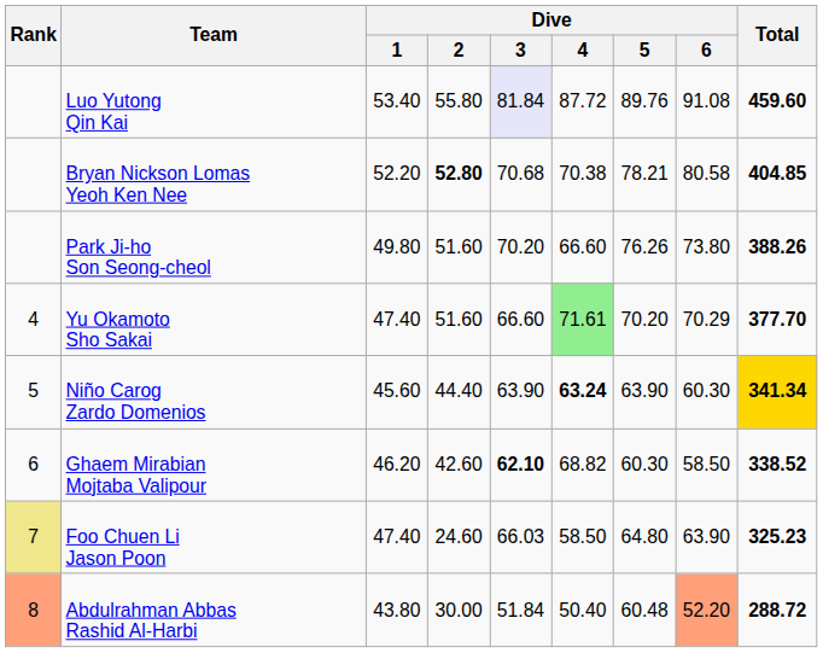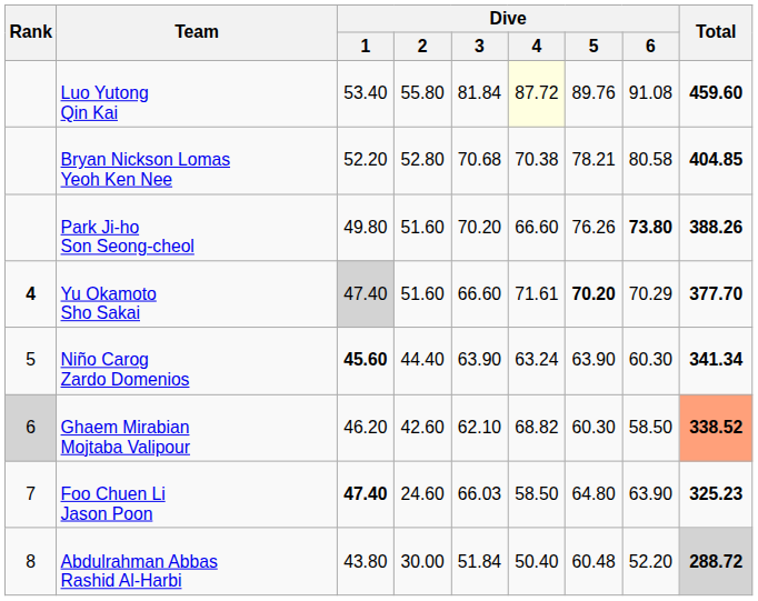Luo Yutong Qin Kai | Dive / 3: lavender background -> no background
Luo Yutong Qin Kai | Dive / 4: no background -> lightyellow background
Bryan Nickson Lomas Yeoh Ken Nee | Dive / 2: bold -> normal
Park Ji-ho Son Seong-cheol | Dive / 6: normal -> bold
Yu Okamoto Sho Sakai | Rank: normal -> bold
Yu Okamoto Sho Sakai | Dive / 1: no background -> lightgrey background
Yu Okamoto Sho Sakai | Dive / 4: lightgreen background -> no background
Yu Okamoto Sho Sakai | Dive / 5: normal -> bold
Niño Carog Zardo Domenios | Dive / 1: normal -> bold
Niño Carog Zardo Domenios | Dive / 4: bold -> normal
Niño Carog Zardo Domenios | Total: gold background -> no background
Ghaem Mirabian Mojtaba Valipour | Rank: no background -> lightgrey background
Ghaem Mirabian Mojtaba Valipour | Dive / 3: bold -> normal
Ghaem Mirabian Mojtaba Valipour | Total: no background -> lightsalmon background
Foo Chuen Li Jason Poon | Rank: khaki background -> no background
Foo Chuen Li Jason Poon | Dive / 1: normal -> bold
Abdulrahman Abbas Rashid Al-Harbi | Rank: lightsalmon background -> no background
Abdulrahman Abbas Rashid Al-Harbi | Dive / 6: lightsalmon background -> no background
Abdulrahman Abbas Rashid Al-Harbi | Total: no background -> lightgrey background
